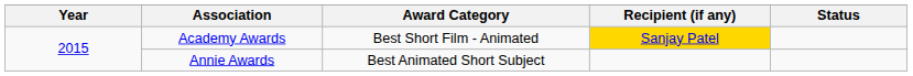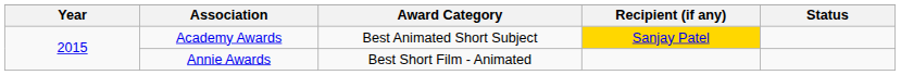Academy Awards | Award Category: Best Short Film - Animated -> Best Animated Short Subject
Annie Awards | Award Category: Best Animated Short Subject -> Best Short Film - Animated
